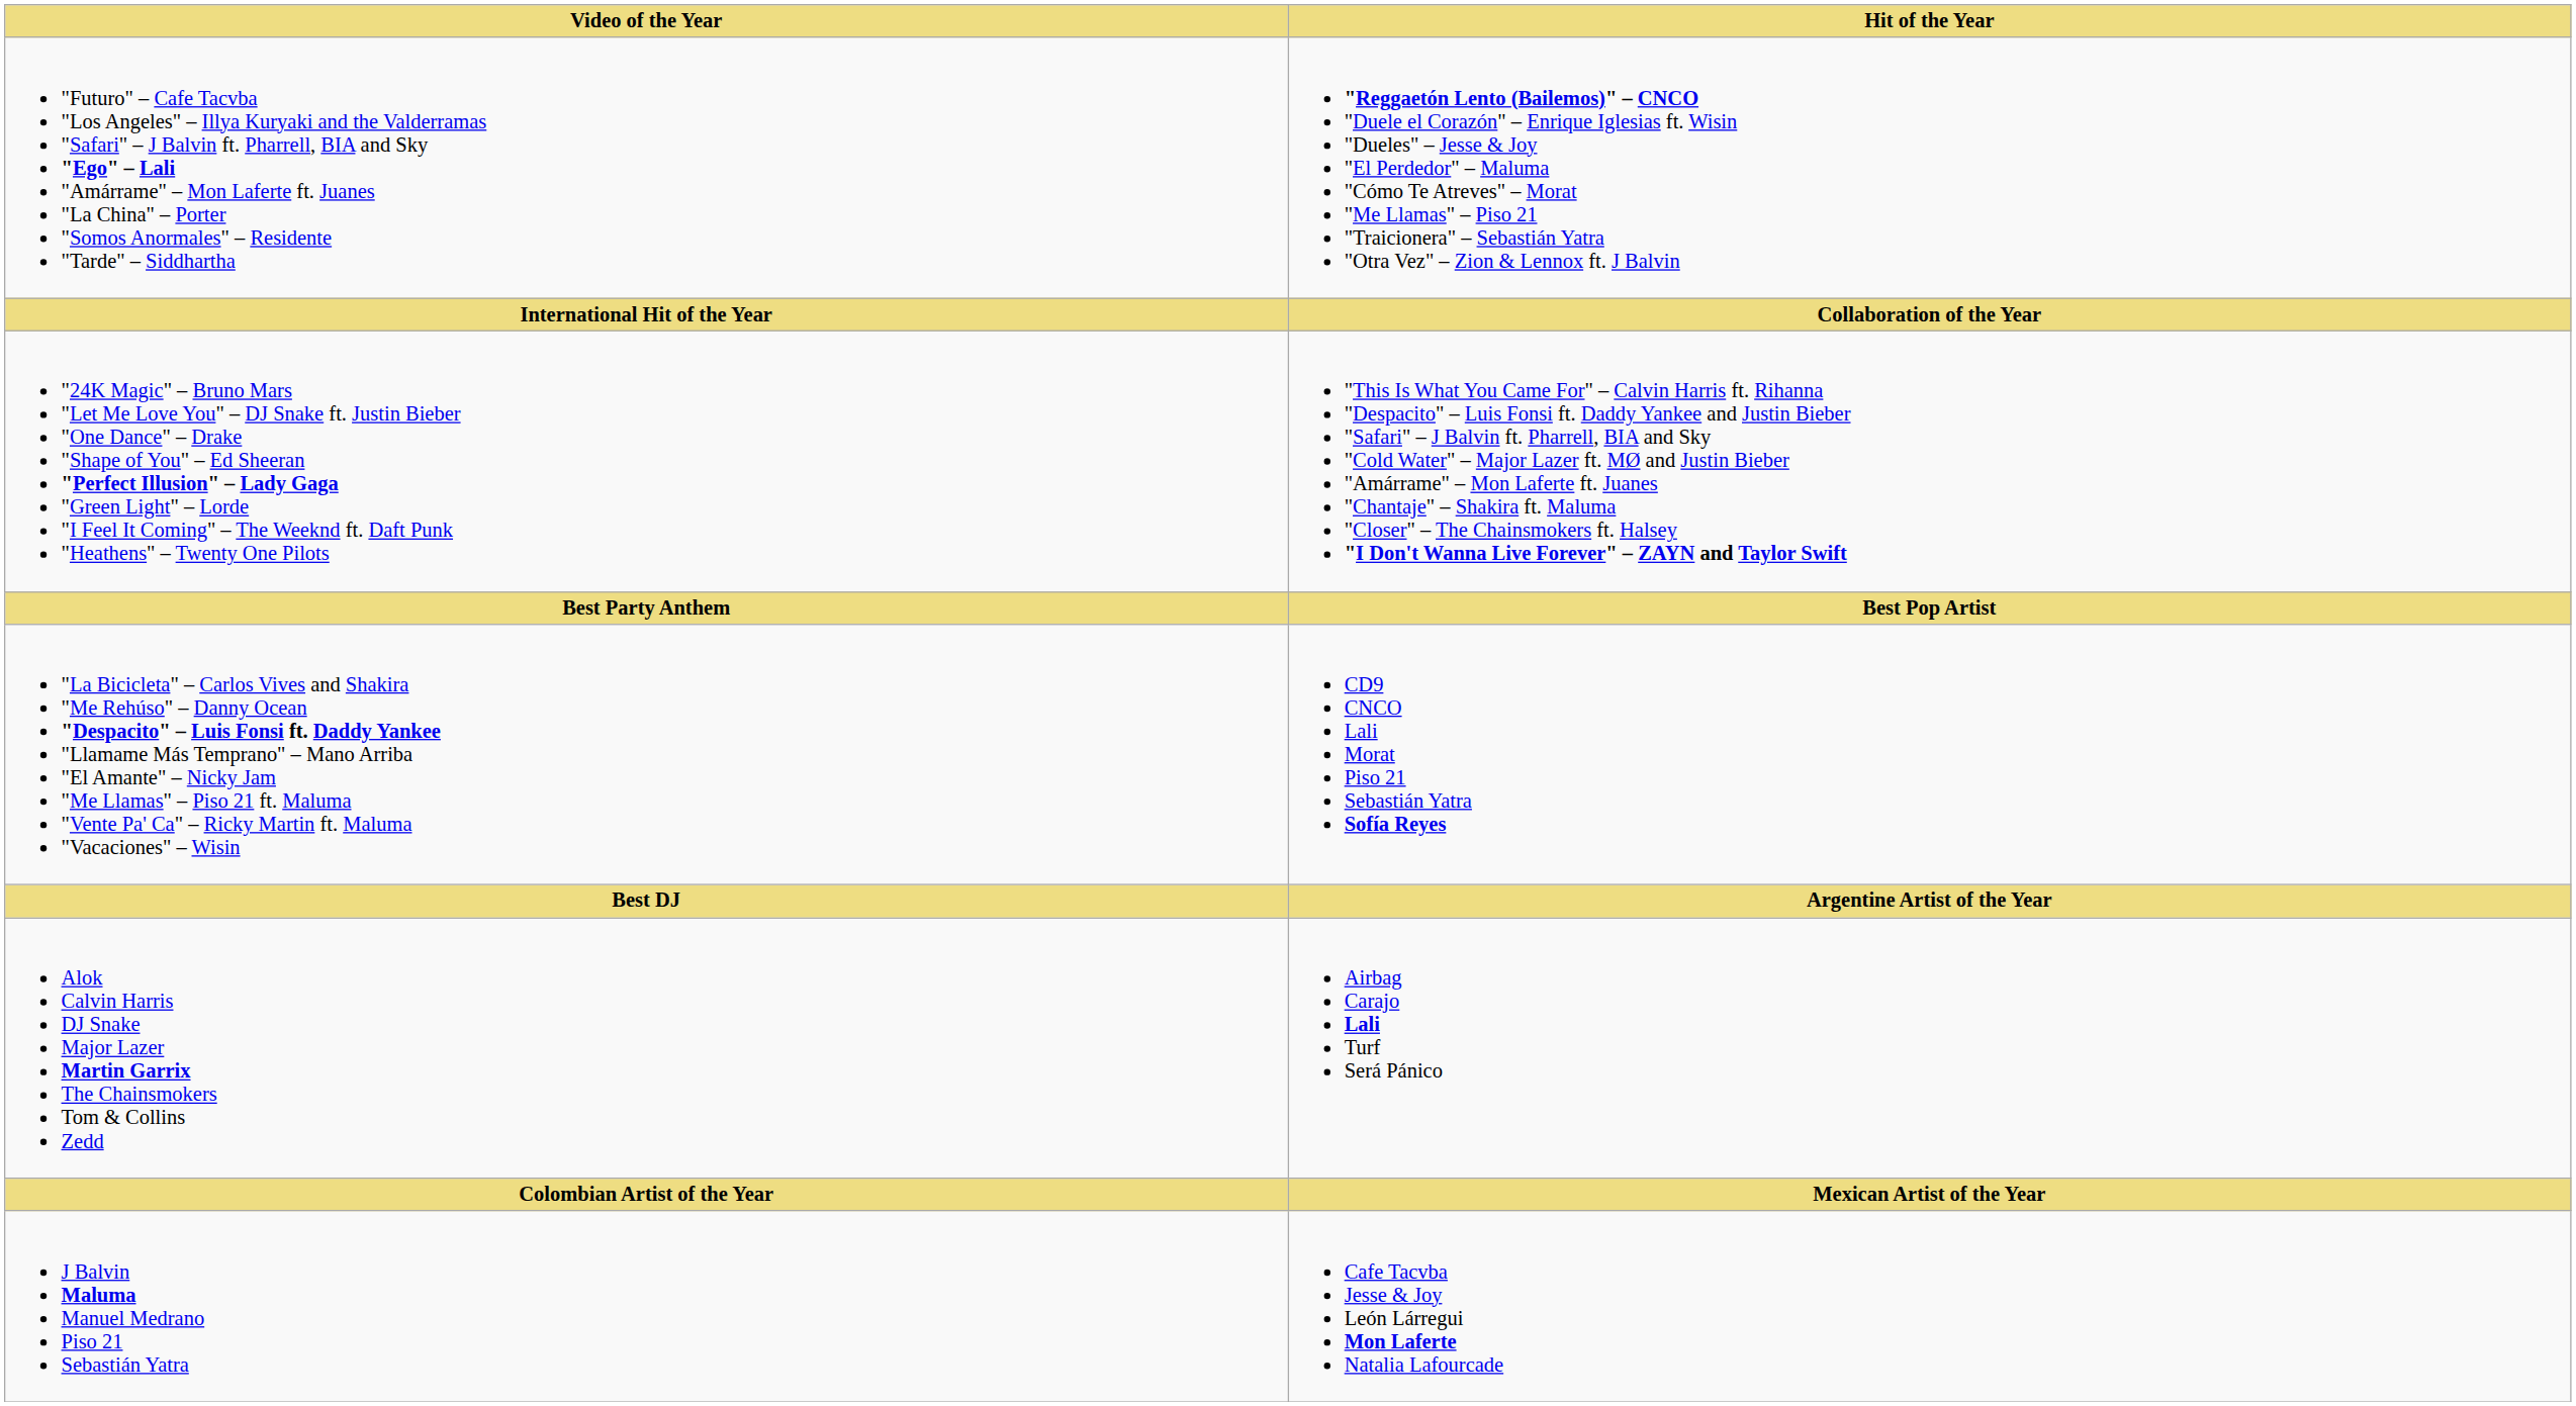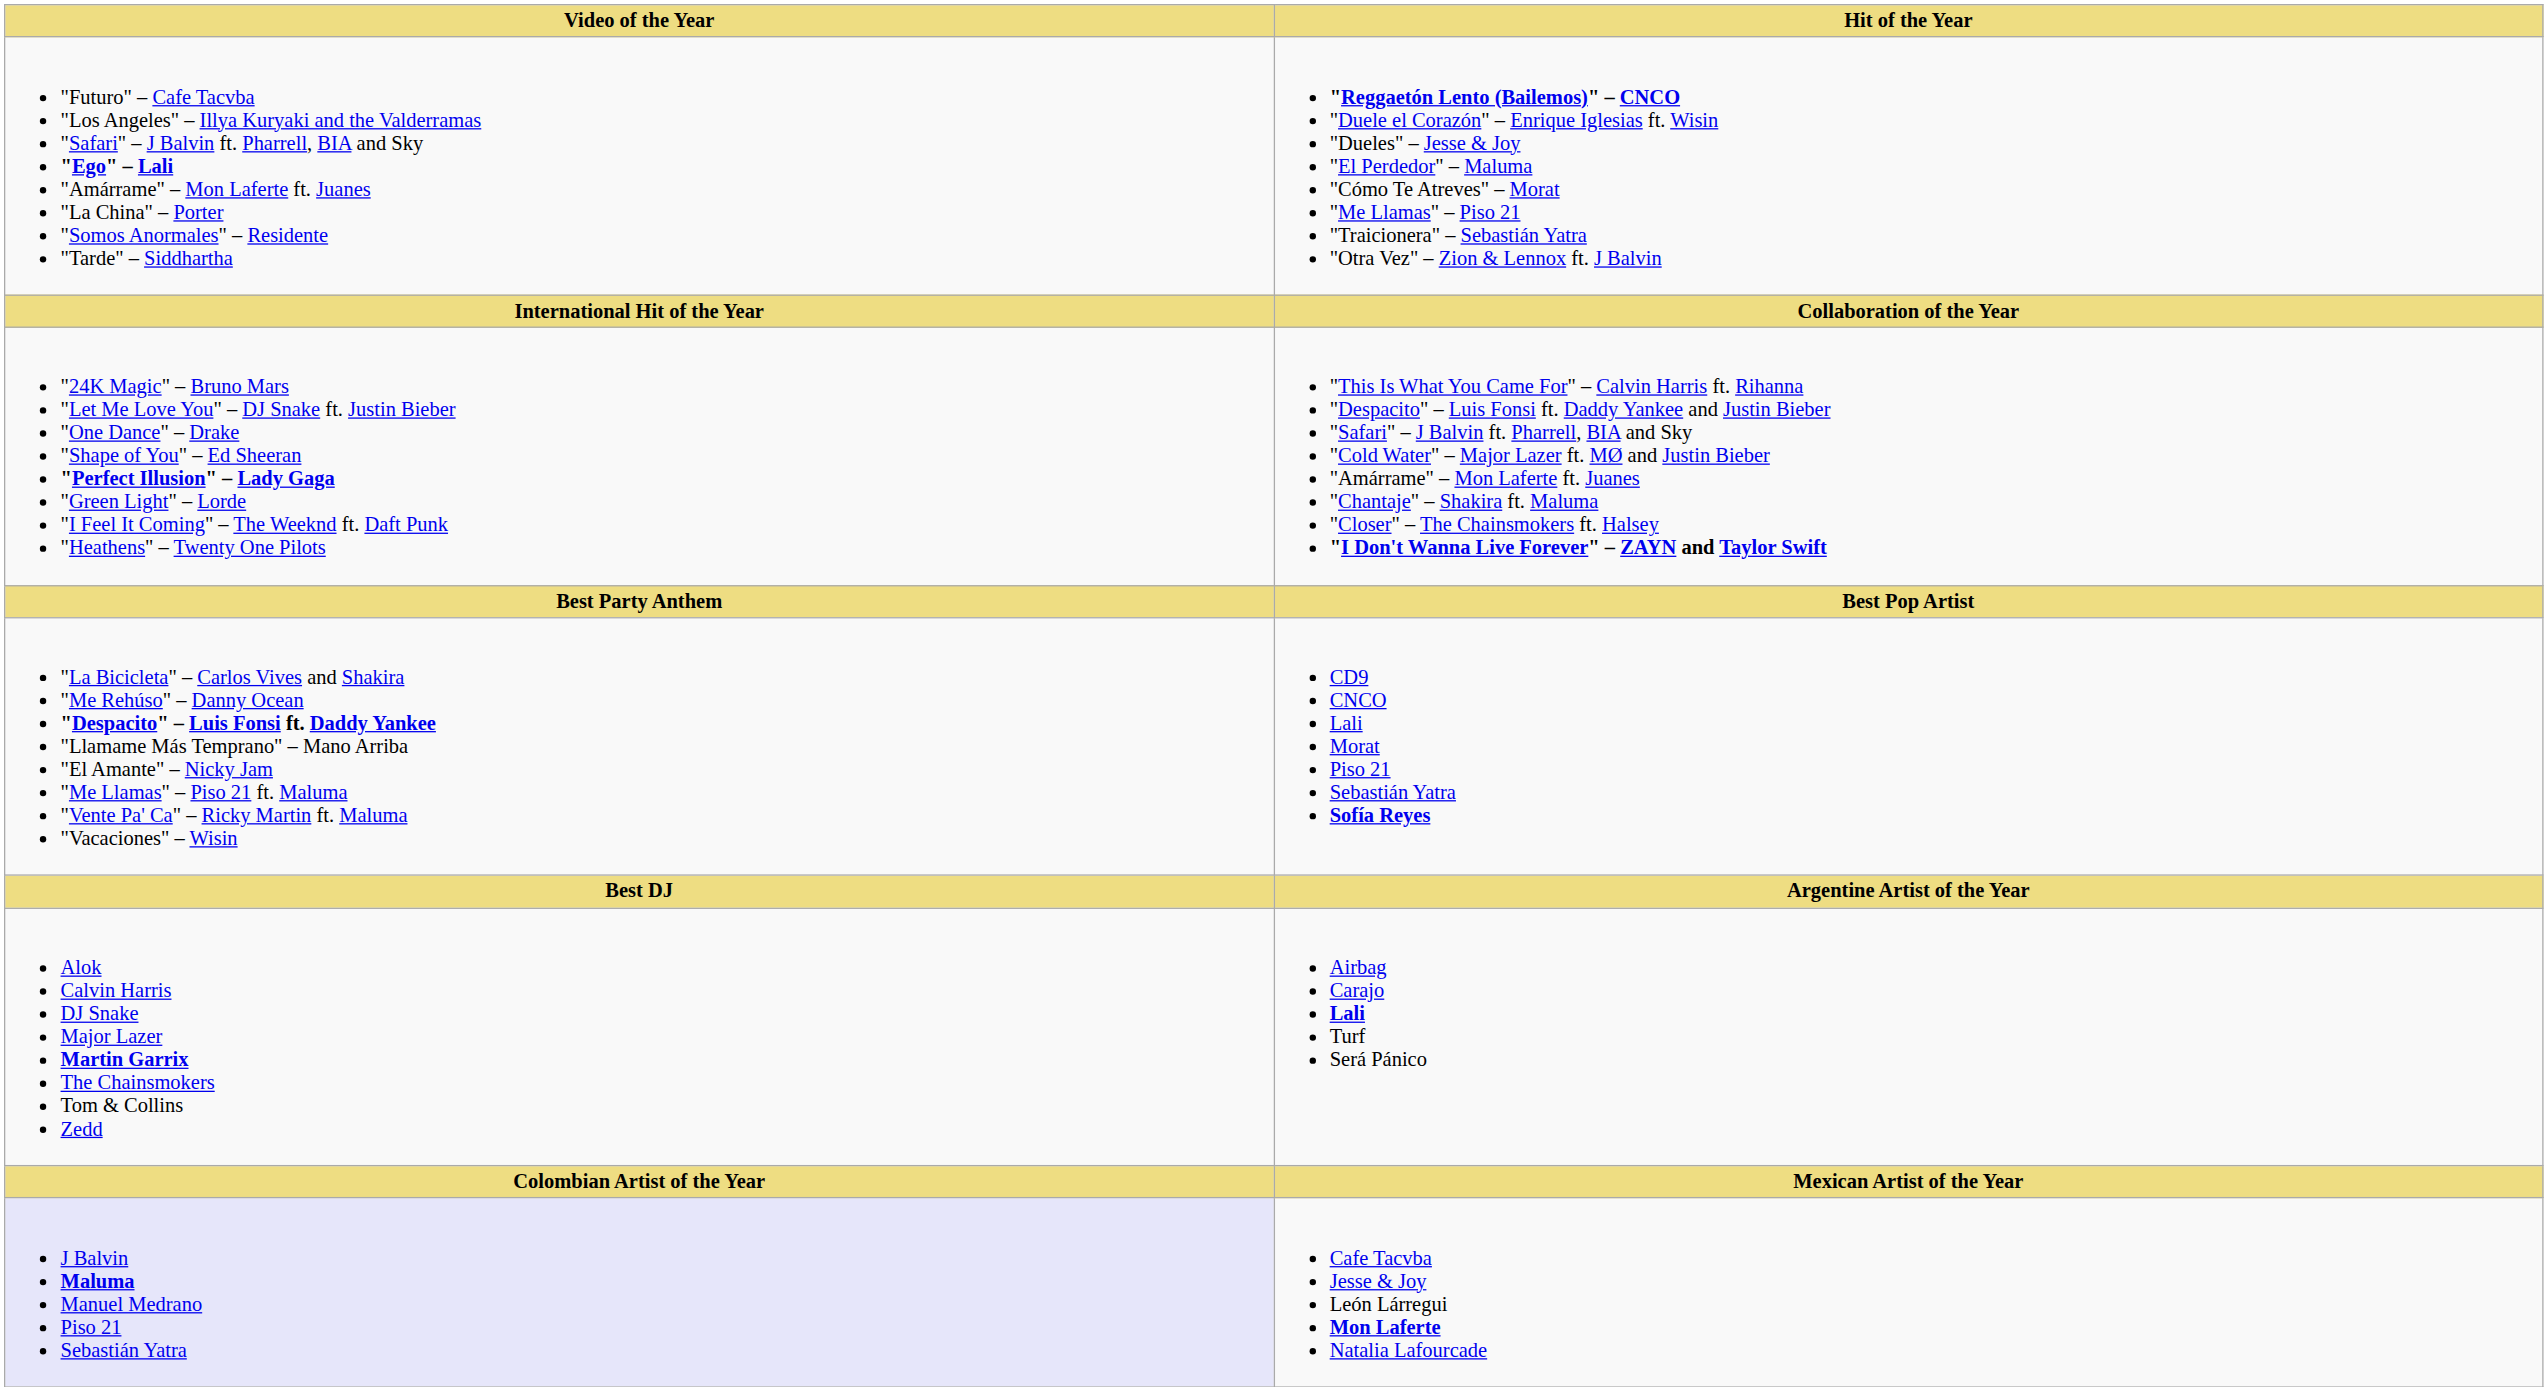J Balvin Maluma Manuel Medrano Piso 21 Sebastián Yatra | Video of the Year: no background -> lavender background
